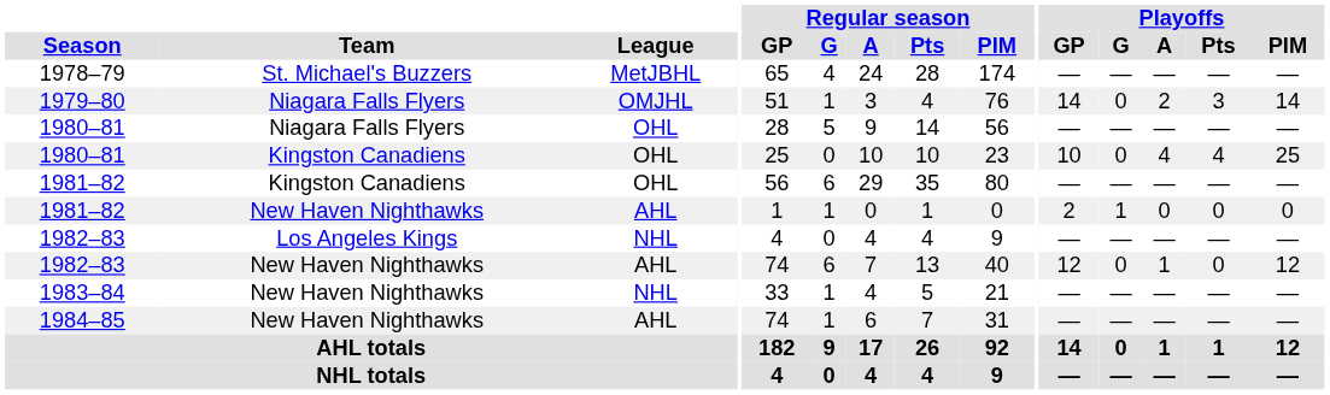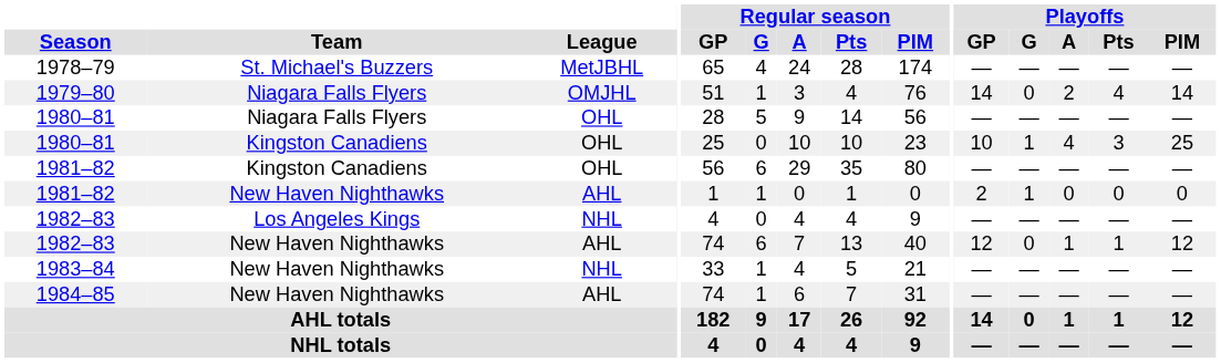1979–80 | Playoffs / Pts: 3 -> 4
1980–81 / Kingston Canadiens | Playoffs / G: 0 -> 1
1980–81 / Kingston Canadiens | Playoffs / Pts: 4 -> 3
1982–83 / New Haven Nighthawks | Playoffs / Pts: 0 -> 1
